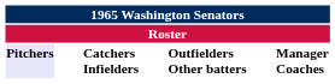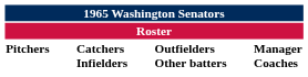Pitchers | column 1: lavender background -> no background
